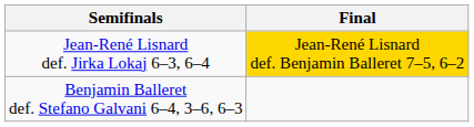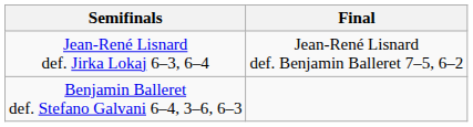Jean-René Lisnard def. Jirka Lokaj 6–3, 6–4 | Final: gold background -> no background
